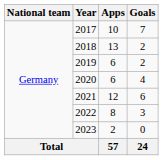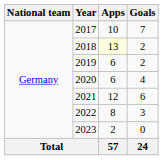2018 | Apps: no background -> lightyellow background
